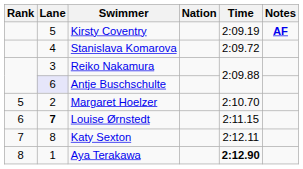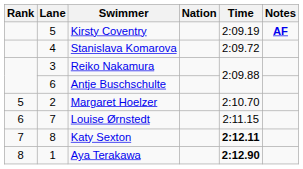Antje Buschschulte | Lane: lavender background -> no background
Louise Ørnstedt | Lane: bold -> normal
Katy Sexton | Time: normal -> bold
